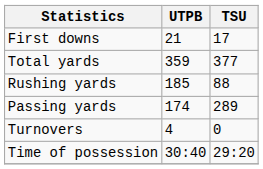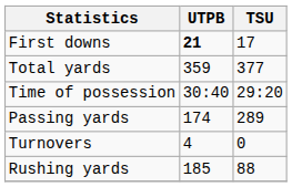First downs | UTPB: normal -> bold
rows swapped: Rushing yards <-> Time of possession
